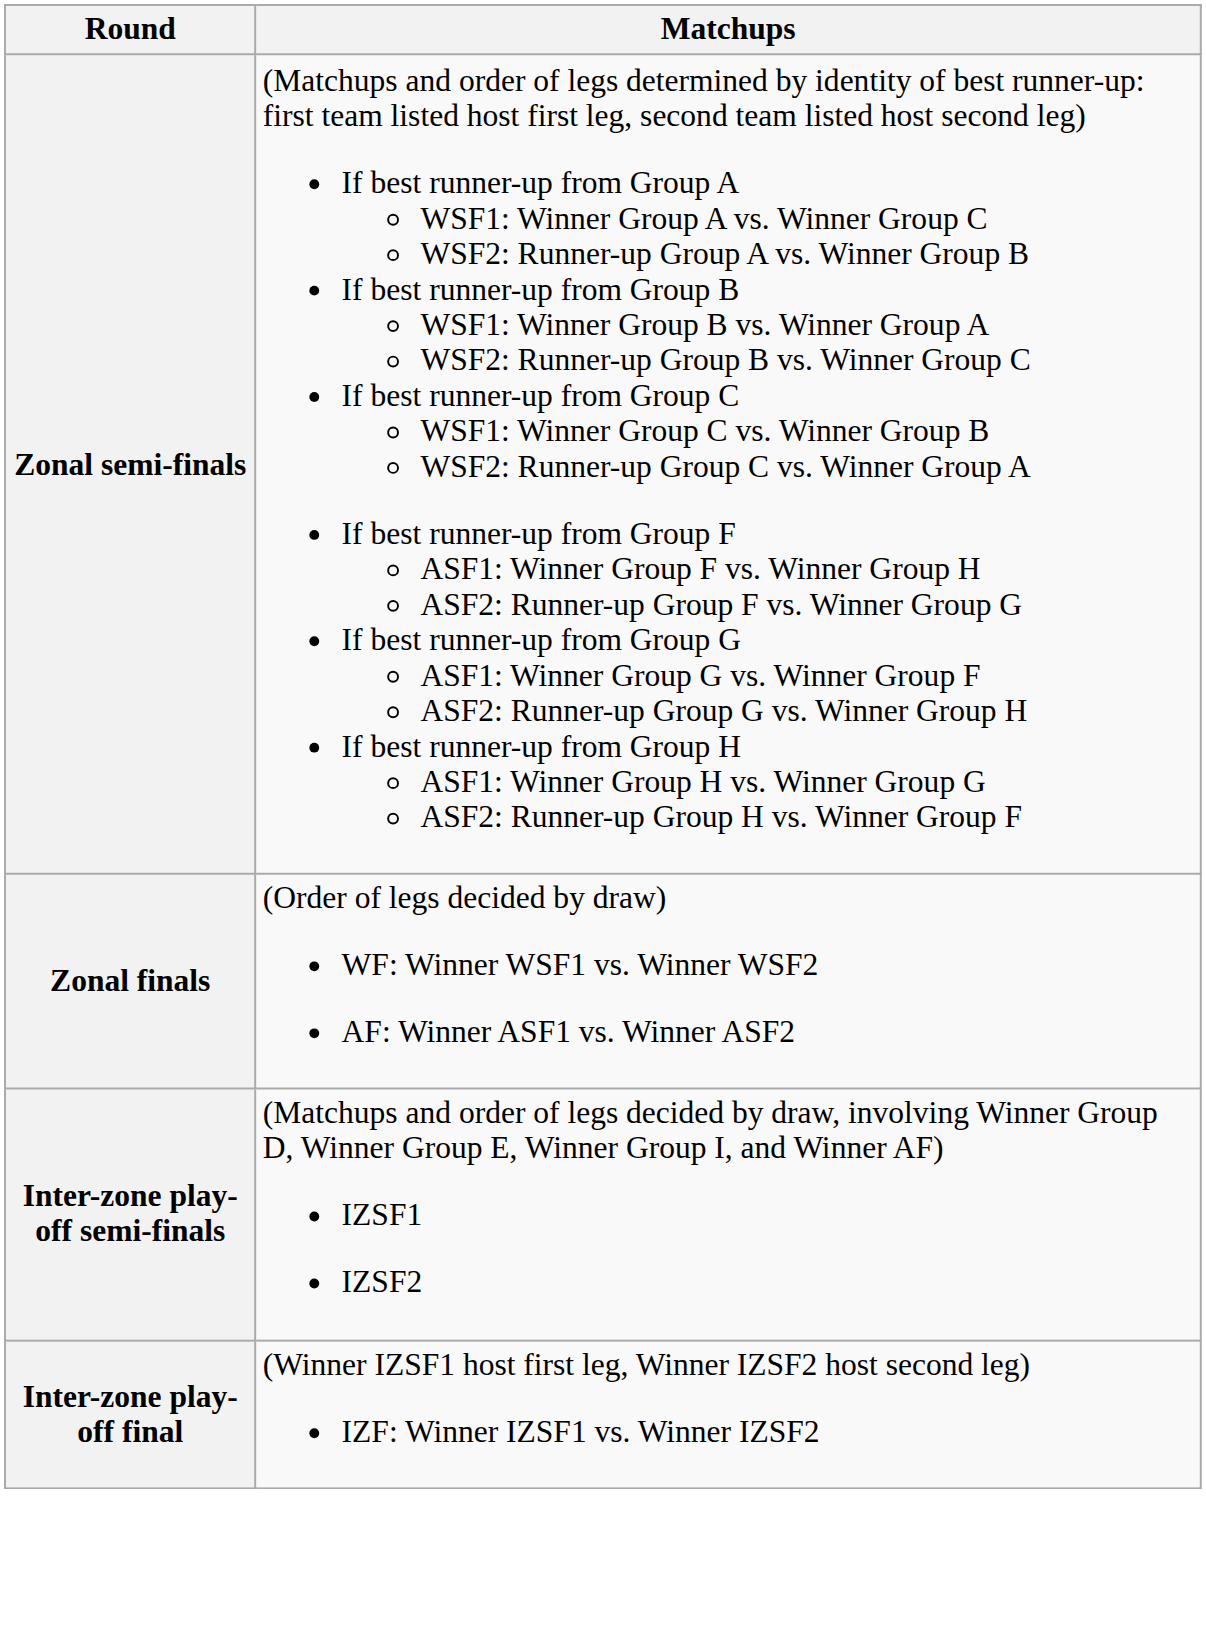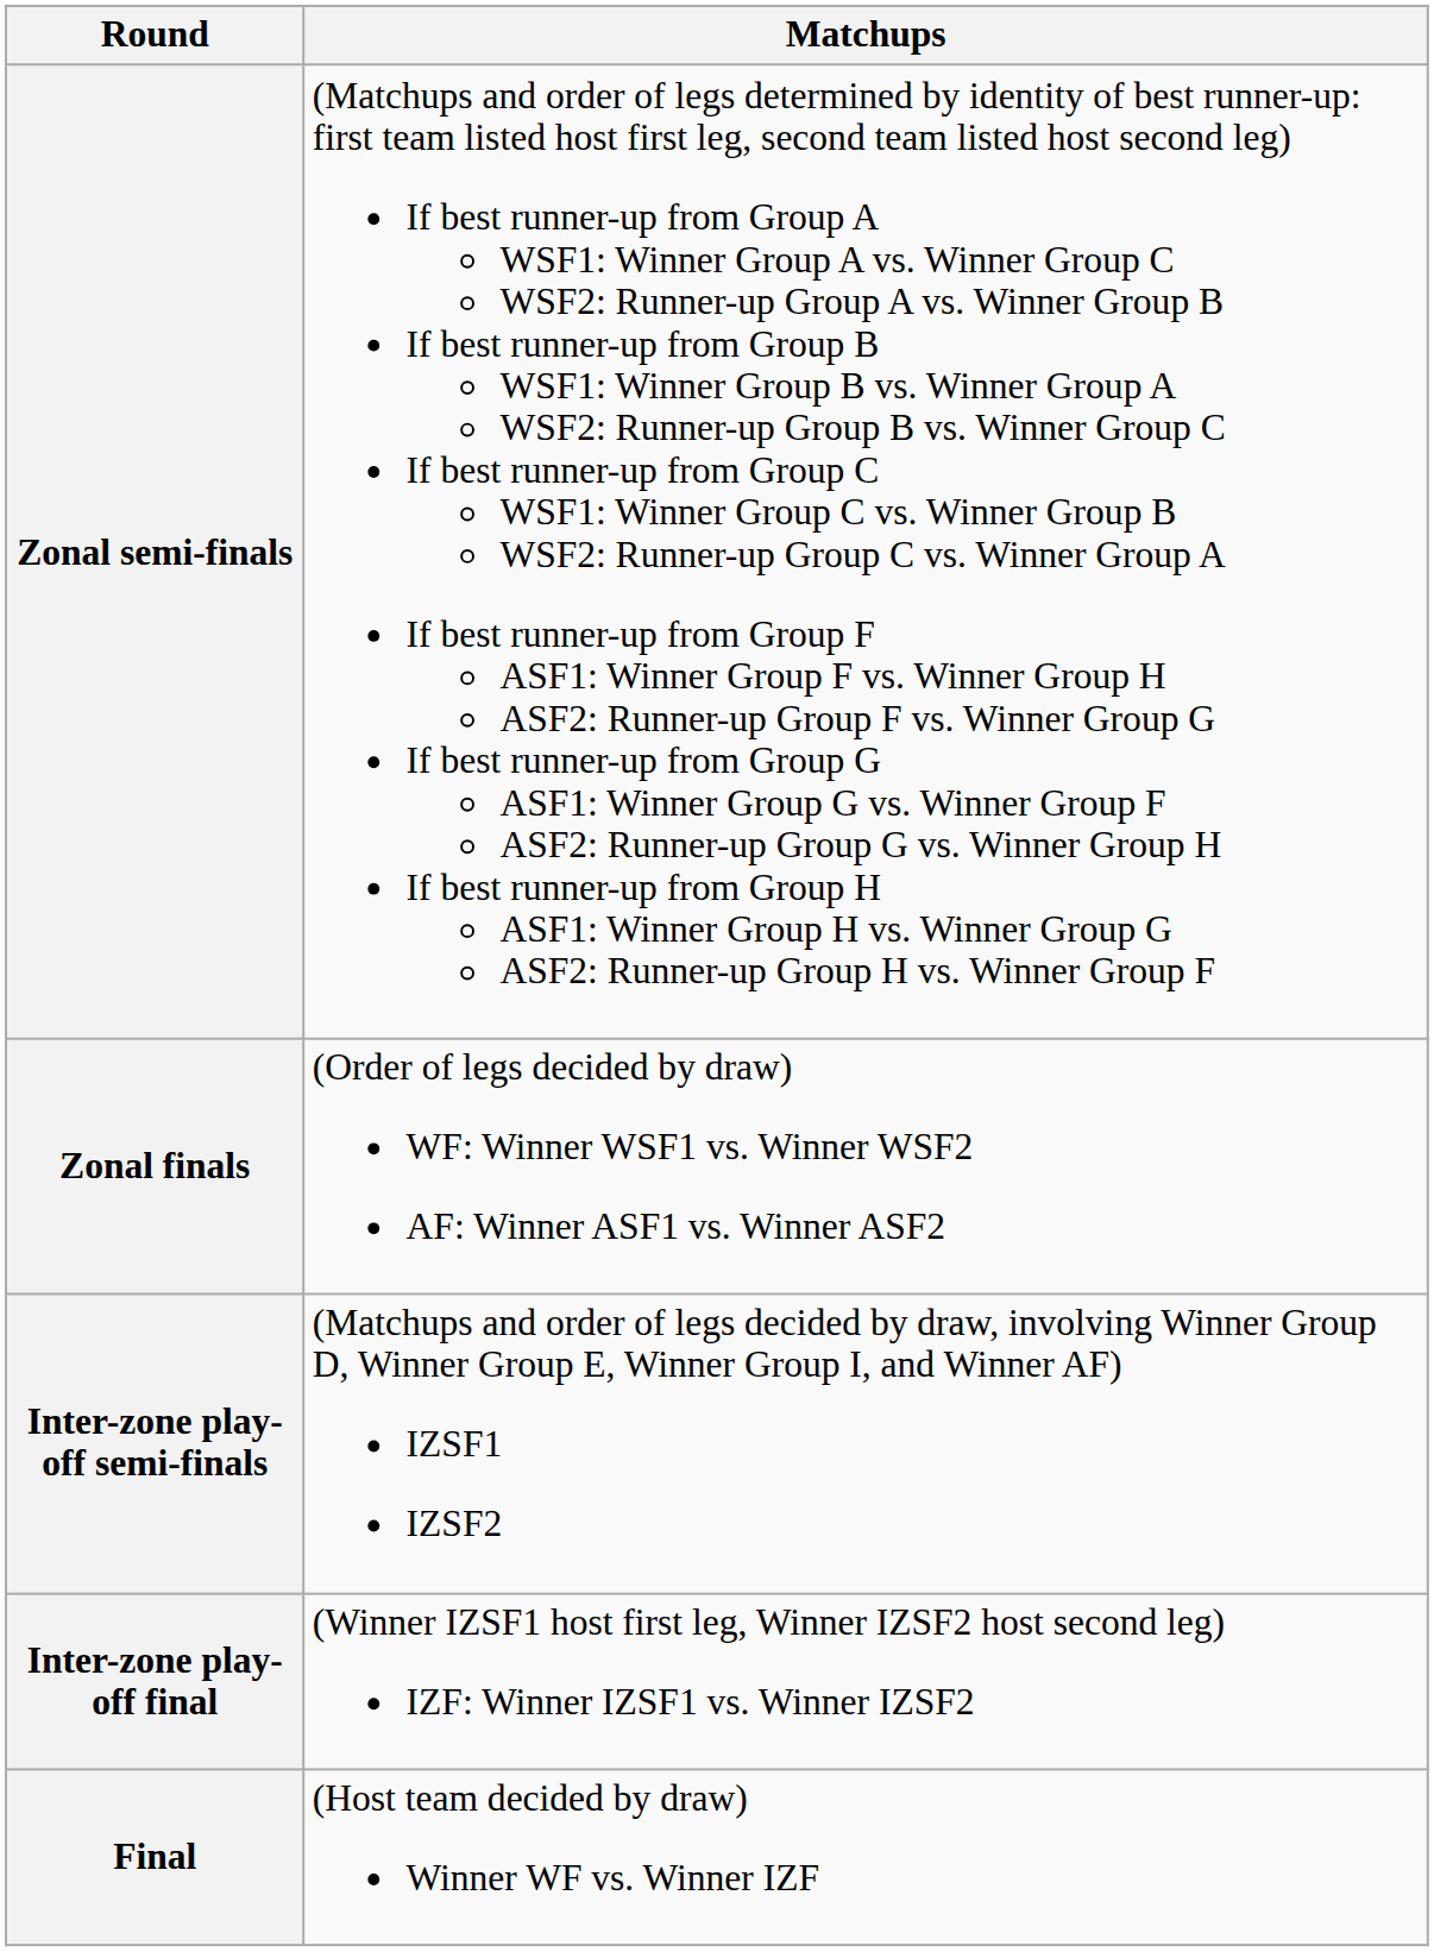+ row: Final | (Host team decided by draw) Winner WF vs. Winner IZF
